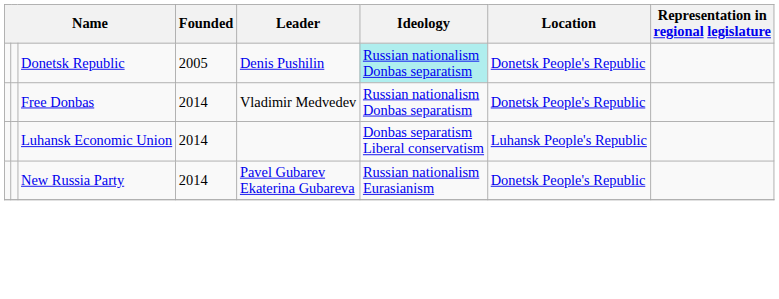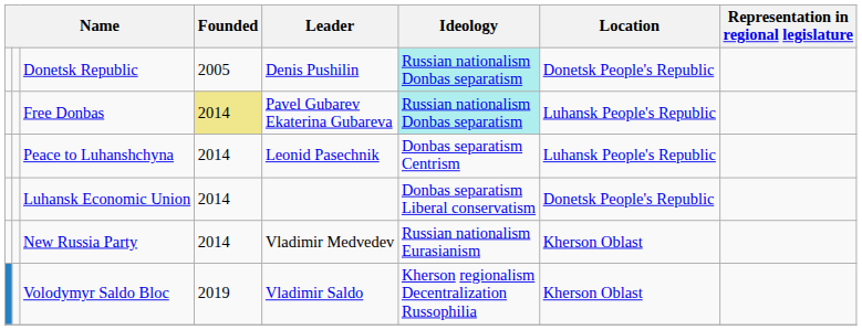Free Donbas | Founded: no background -> khaki background
Free Donbas | Leader: Vladimir Medvedev -> Pavel Gubarev Ekaterina Gubareva
Free Donbas | Ideology: no background -> paleturquoise background
Free Donbas | Location: Donetsk People's Republic -> Luhansk People's Republic
+ row: Peace to Luhanshchyna | 2014 | Leonid Pasechnik | Donbas separatism Centrism | Luhansk People's Republic
Luhansk Economic Union | Location: Luhansk People's Republic -> Donetsk People's Republic
New Russia Party | Leader: Pavel Gubarev Ekaterina Gubareva -> Vladimir Medvedev
New Russia Party | Location: Donetsk People's Republic -> Kherson Oblast
+ row: Volodymyr Saldo Bloc | 2019 | Vladimir Saldo | Kherson regionalism Decentralization Russophilia | Kherson Oblast
